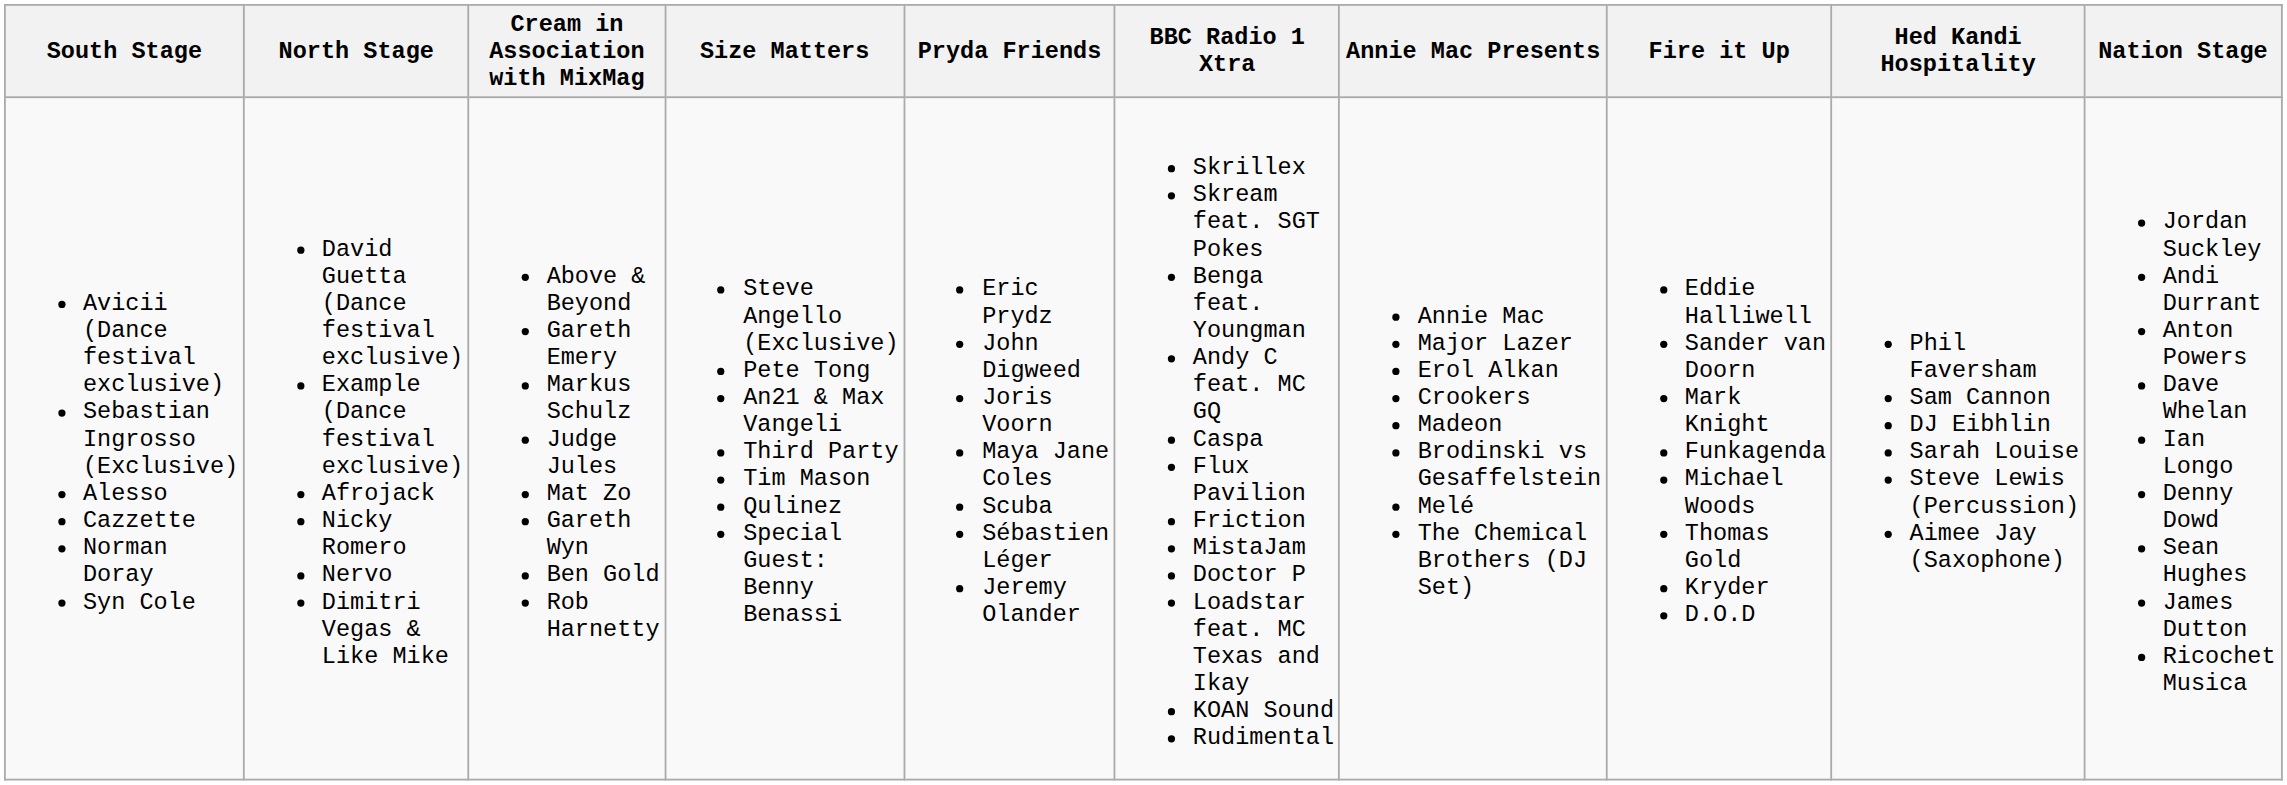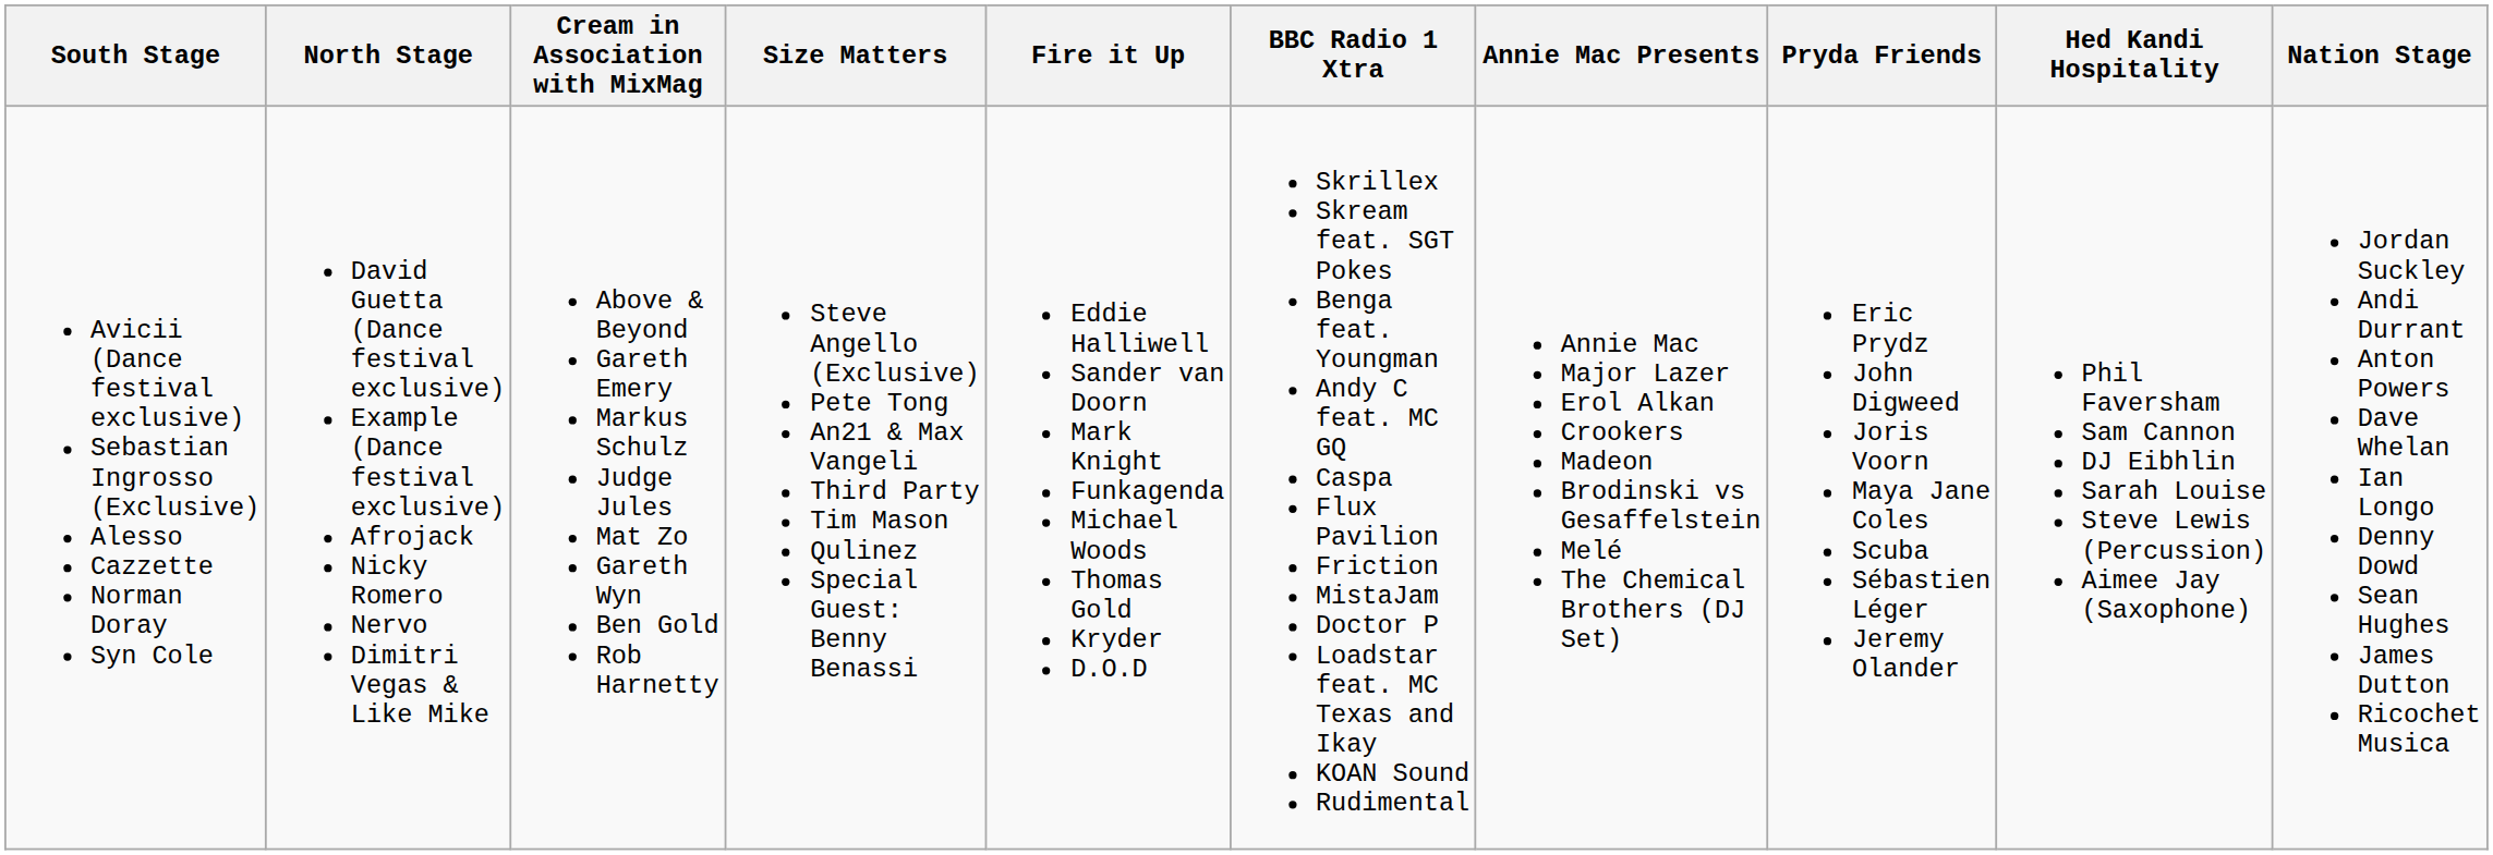columns swapped: Pryda Friends <-> Fire it Up
